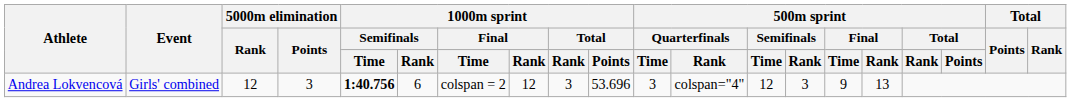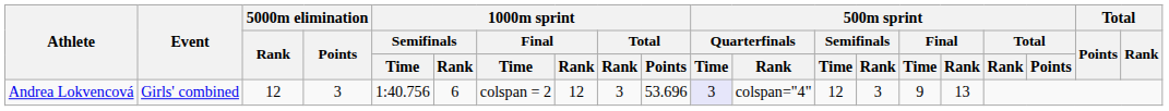row 4 | 1000m sprint / Semifinals / Time: bold -> normal
row 4 | 500m sprint / Quarterfinals / Time: no background -> lavender background
